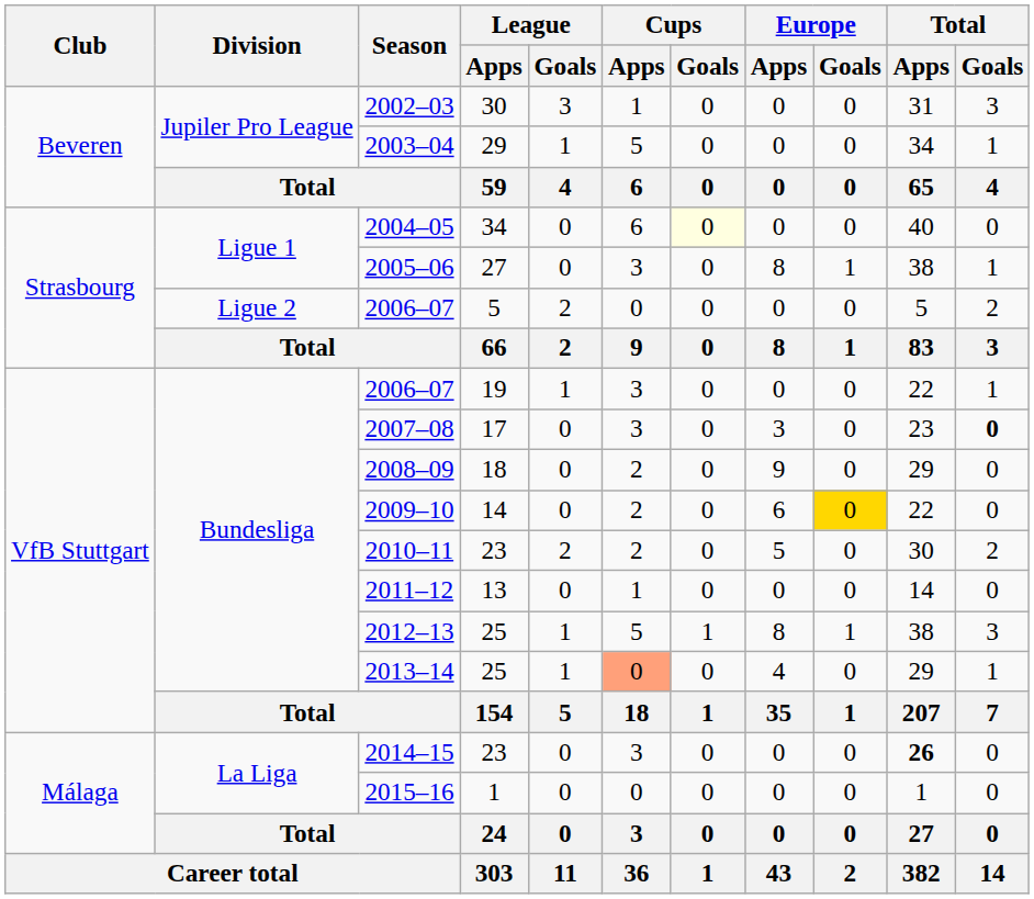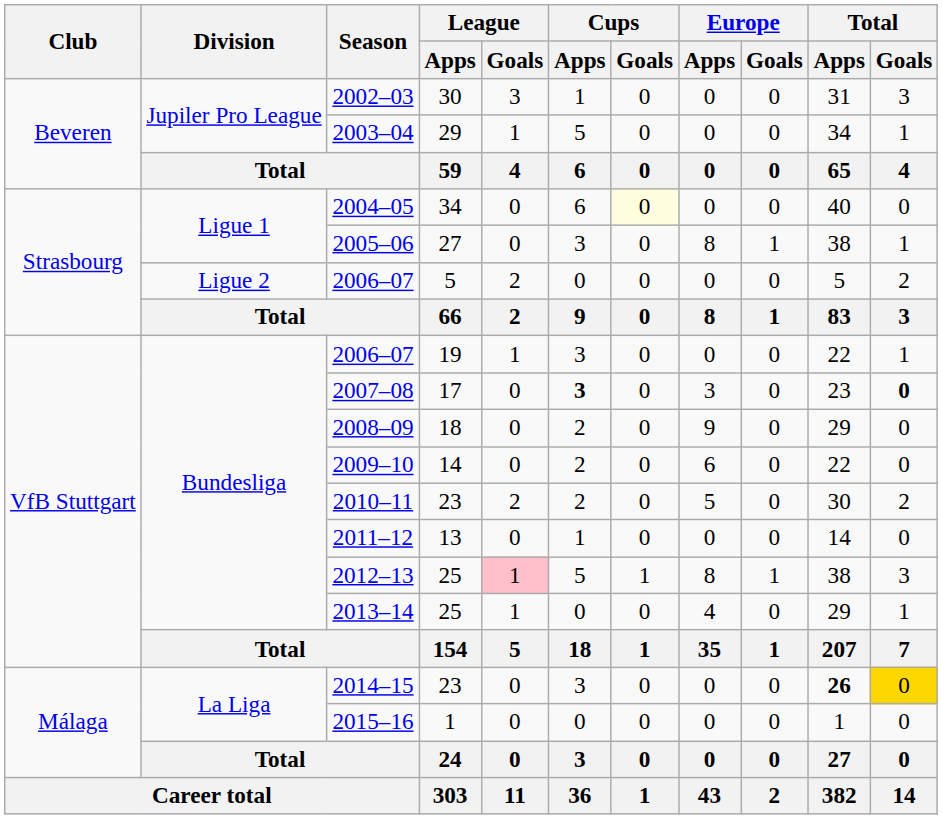2007–08 | Cups / Apps: normal -> bold
2009–10 | Europe / Goals: gold background -> no background
2012–13 | League / Goals: no background -> pink background
2013–14 | Cups / Apps: lightsalmon background -> no background
2014–15 | Total / Goals: no background -> gold background
